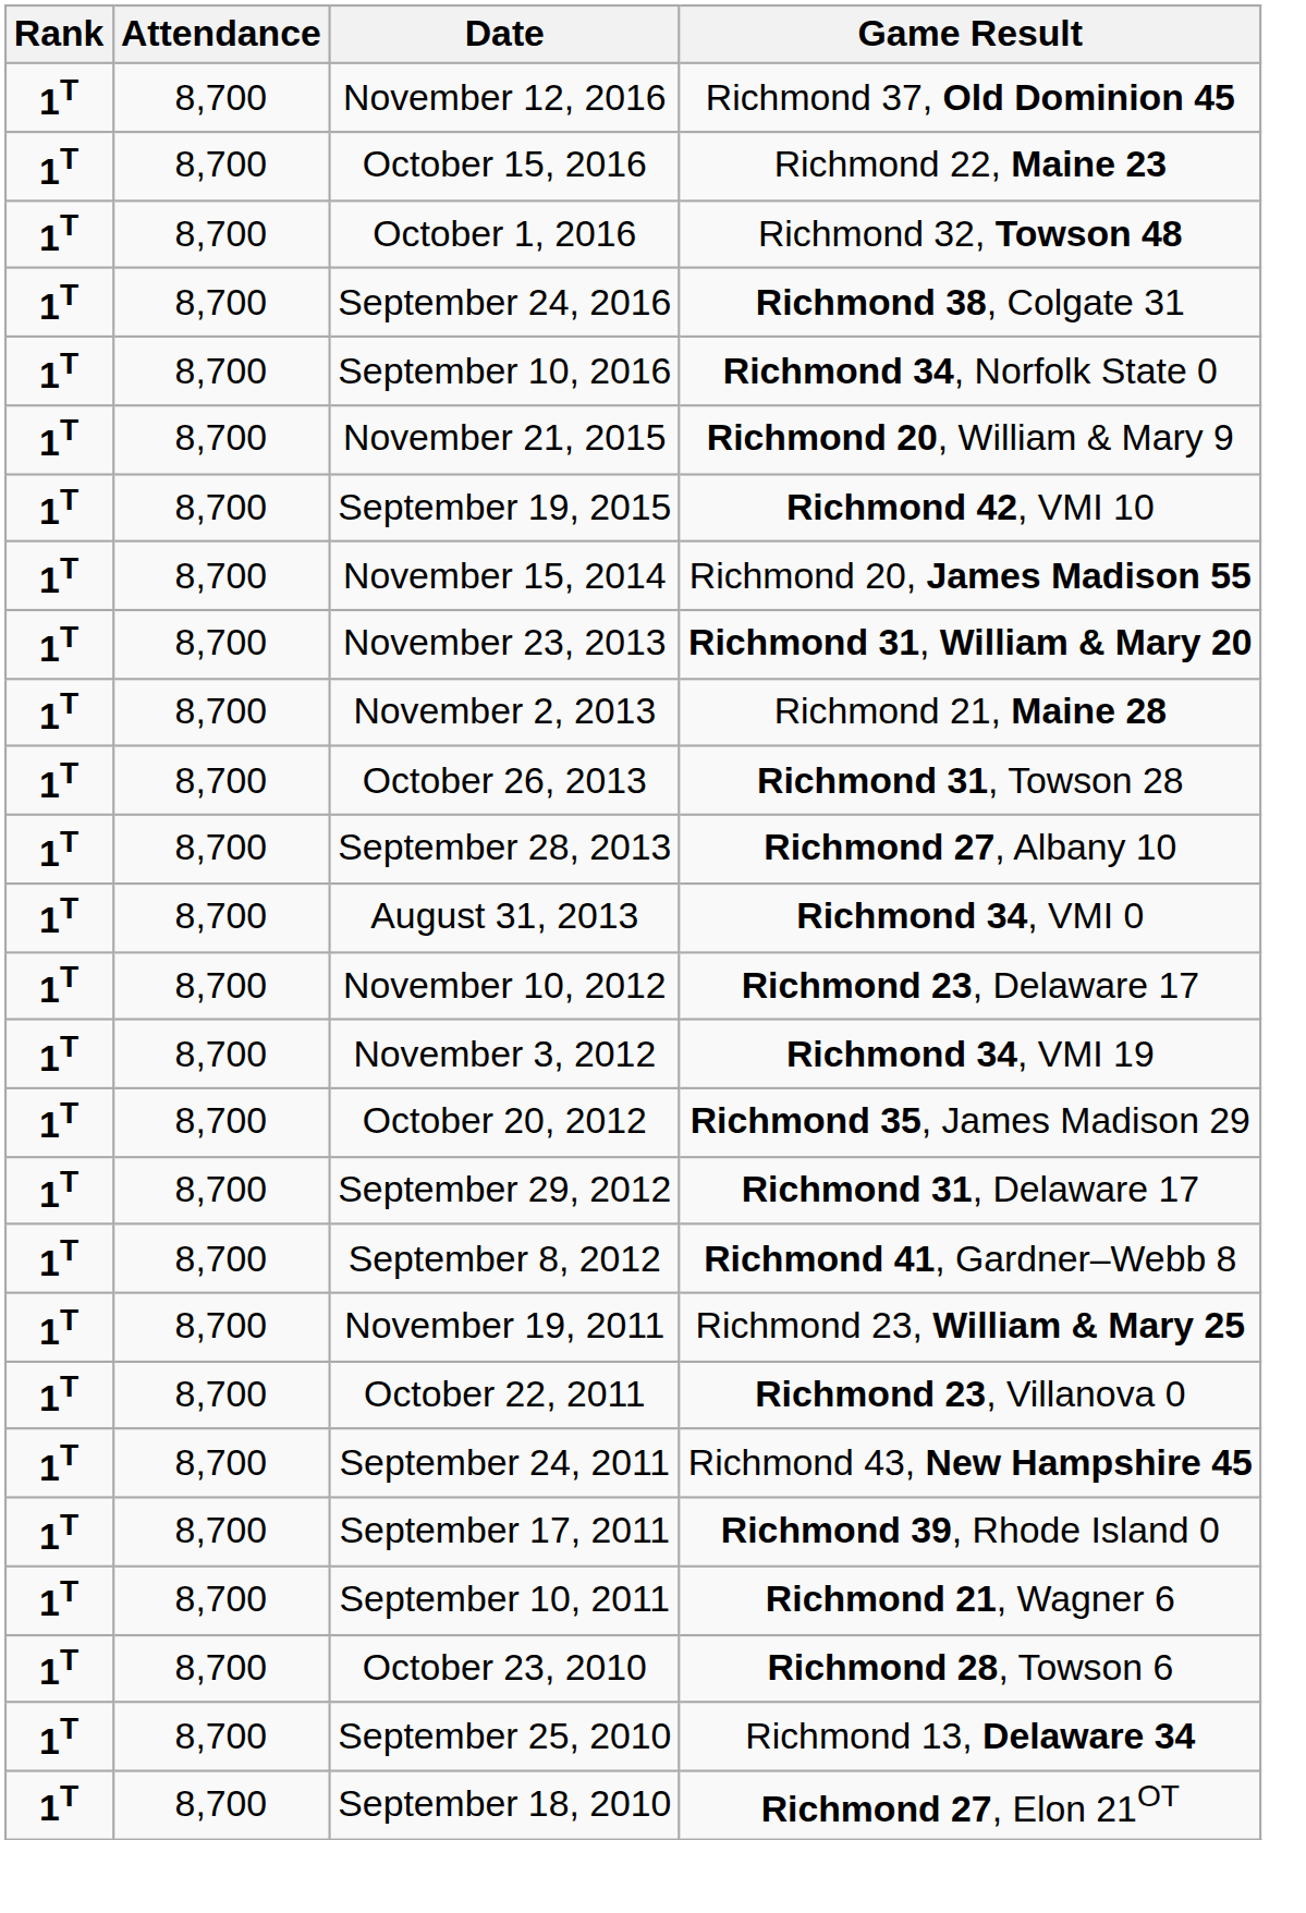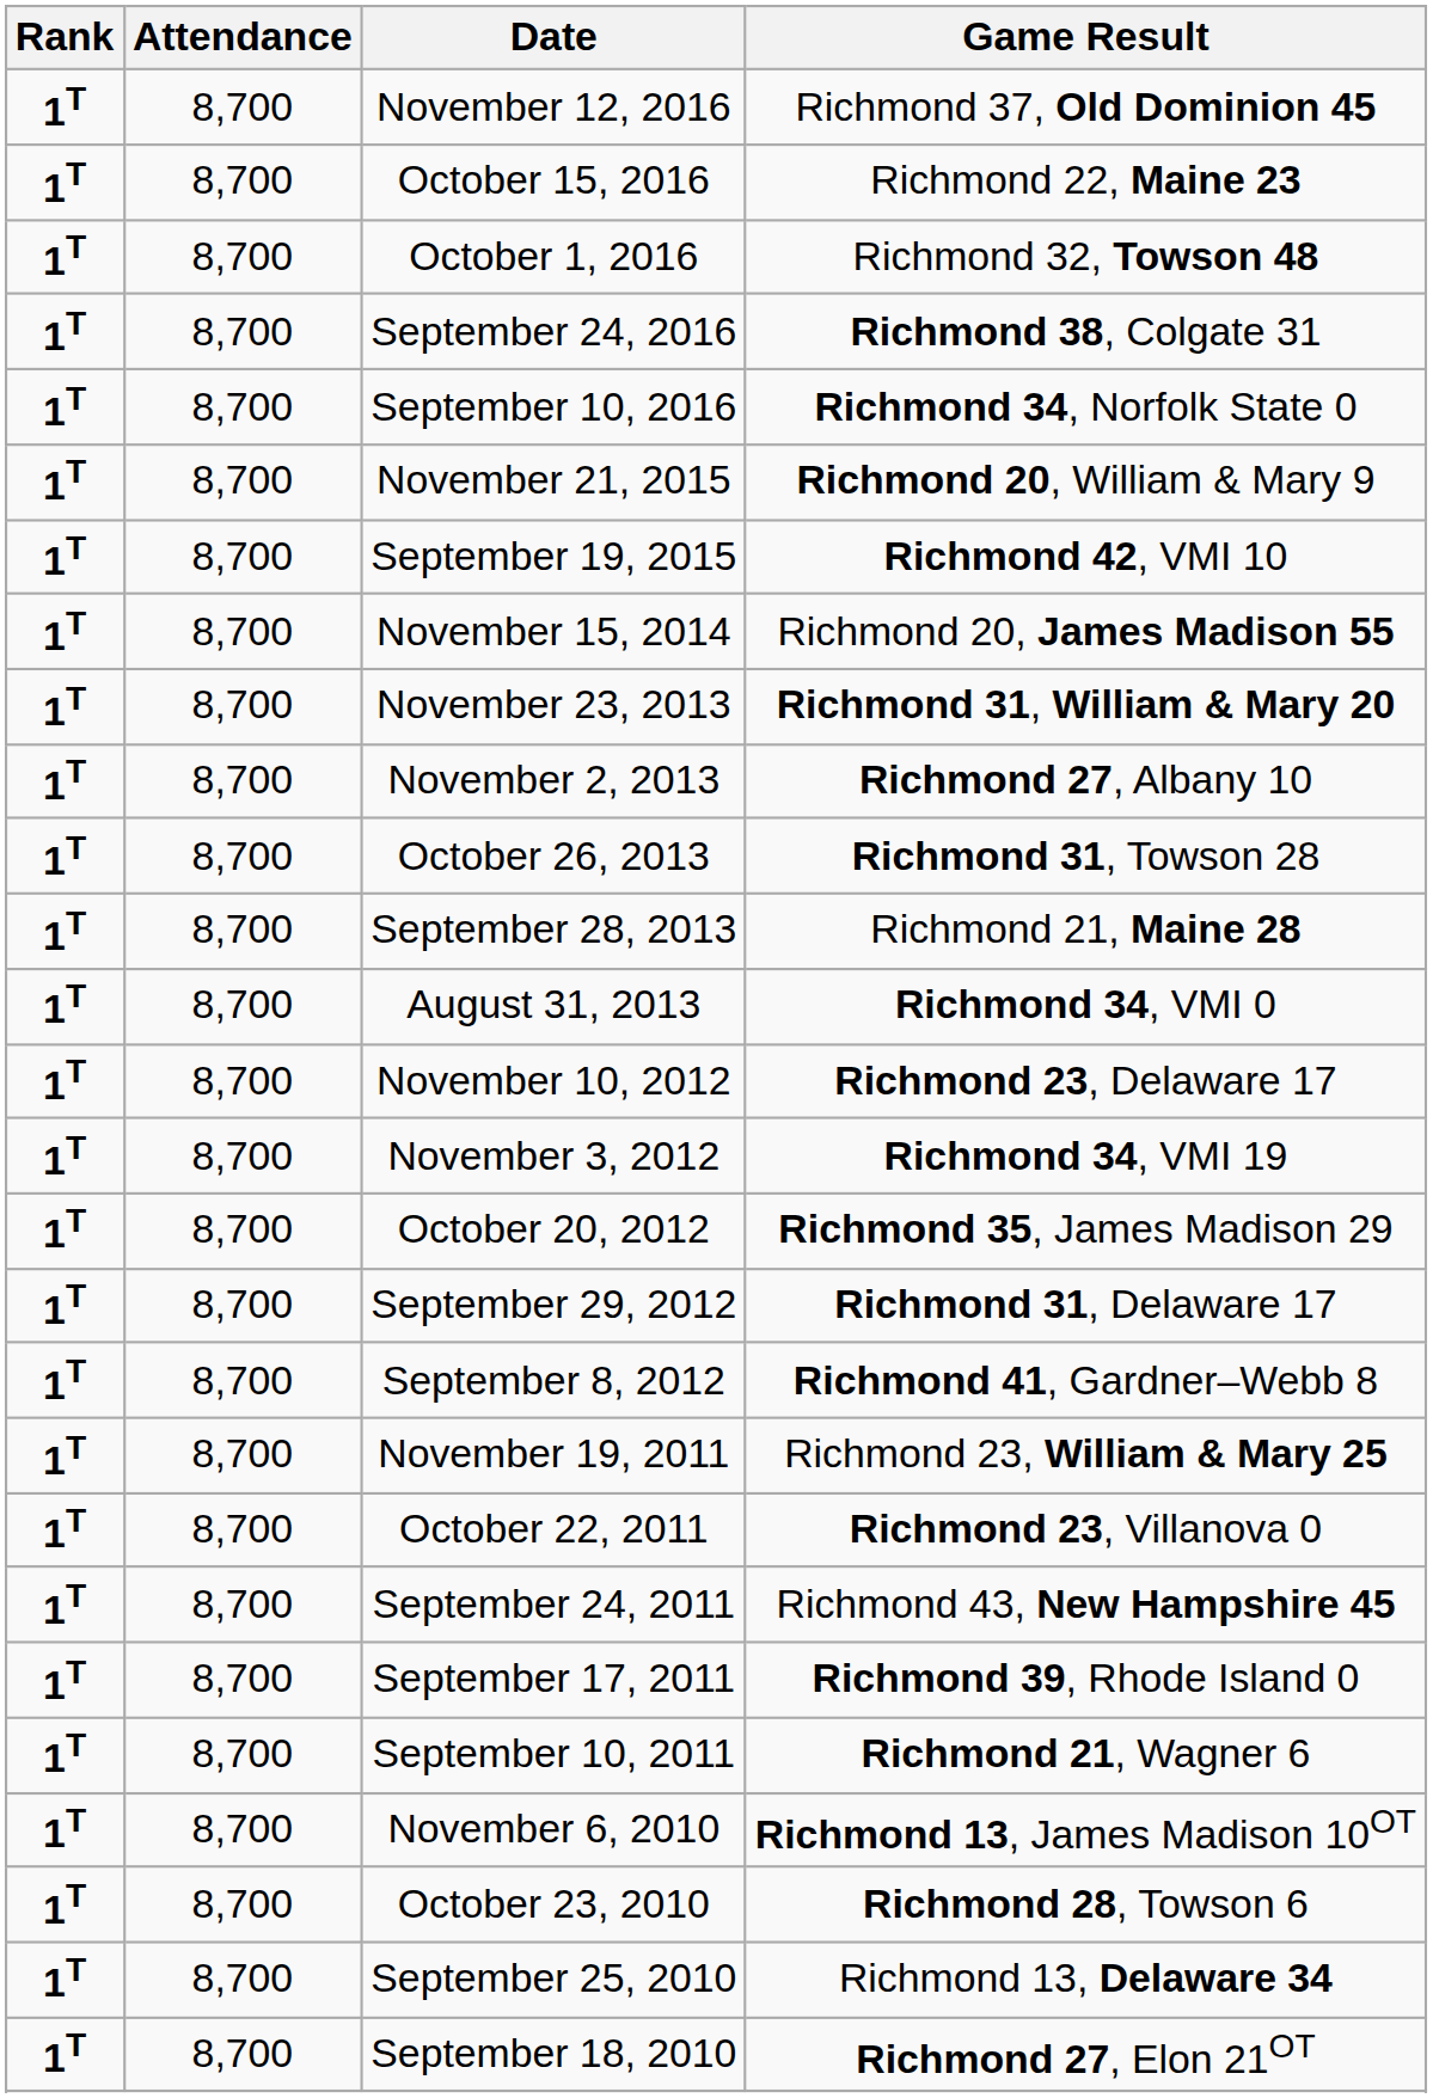November 2, 2013 | Game Result: Richmond 21, Maine 28 -> Richmond 27, Albany 10
September 28, 2013 | Game Result: Richmond 27, Albany 10 -> Richmond 21, Maine 28
+ row: 1T | 8,700 | November 6, 2010 | Richmond 13, James Madison 10OT
